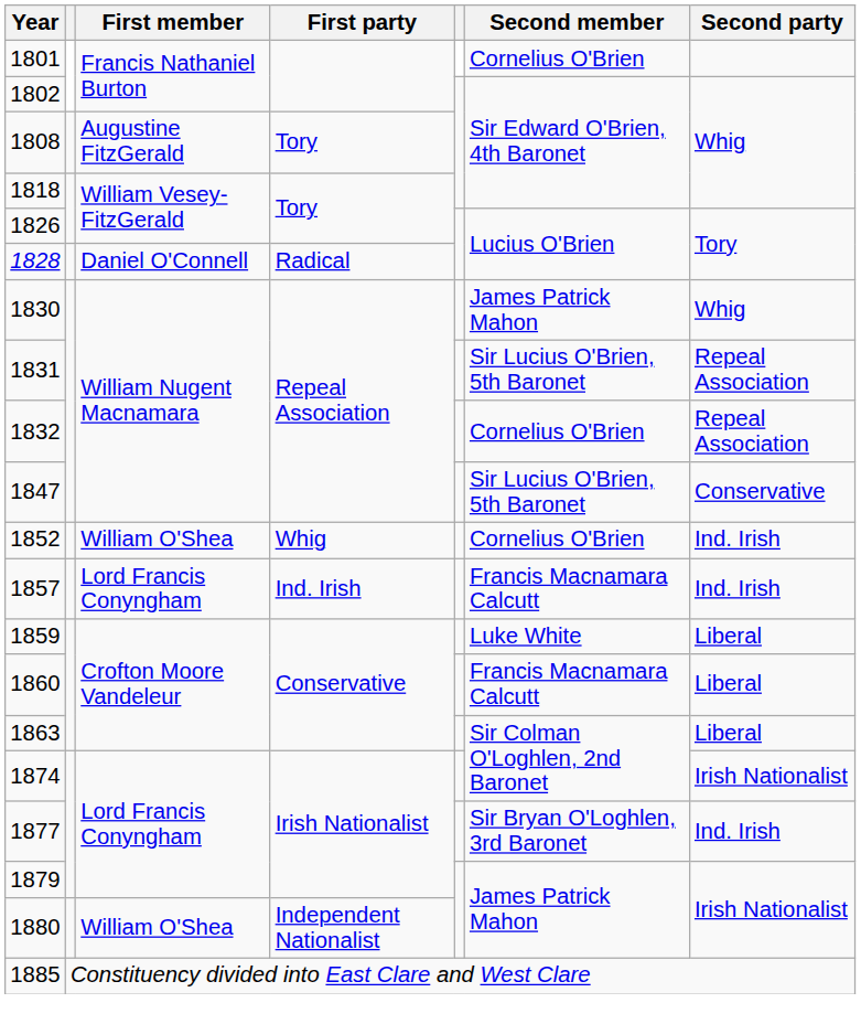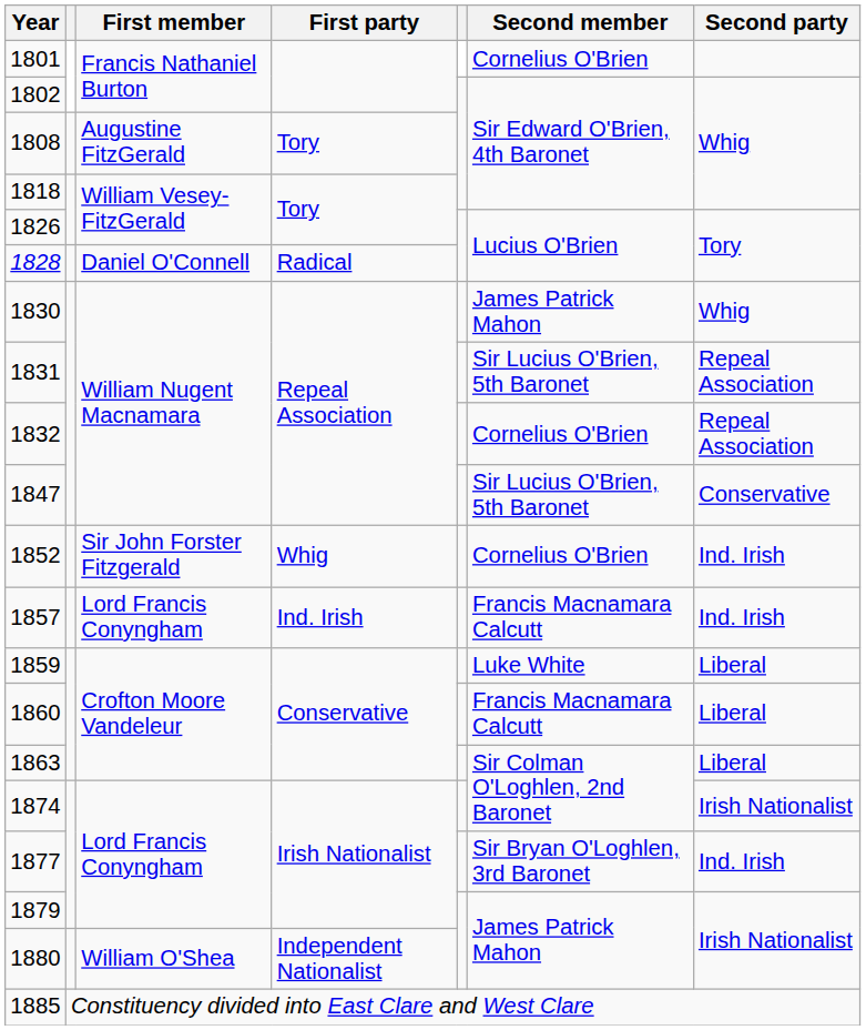1852 | First member: William O'Shea -> Sir John Forster Fitzgerald
